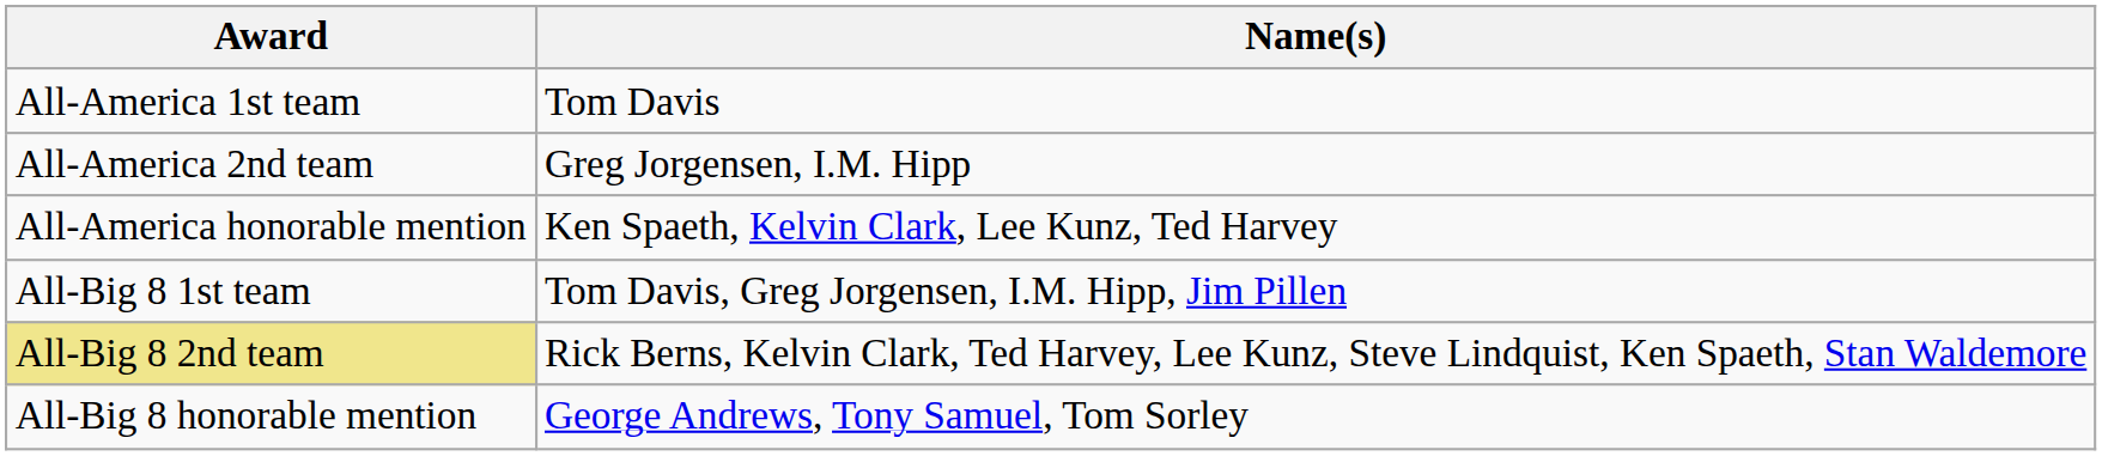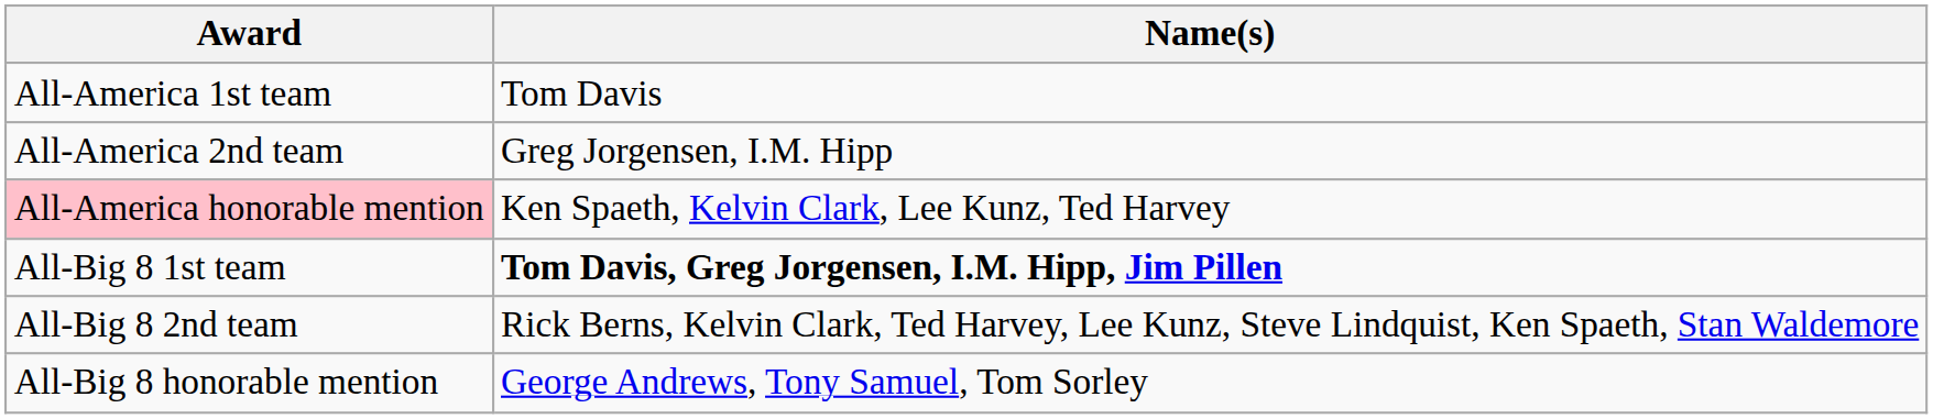row 4 | Award: no background -> pink background
row 5 | Name(s): normal -> bold
row 6 | Award: khaki background -> no background
